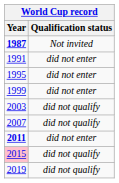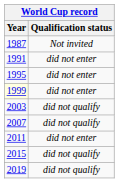1987 | Year: bold -> normal
1999 | Year: no background -> lightyellow background
2011 | Year: bold -> normal
2015 | Year: pink background -> no background
